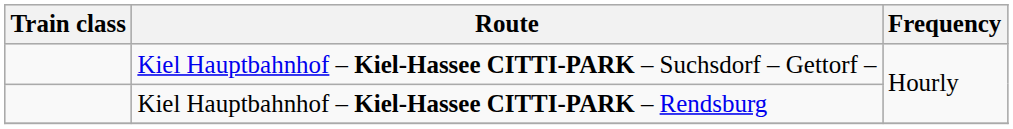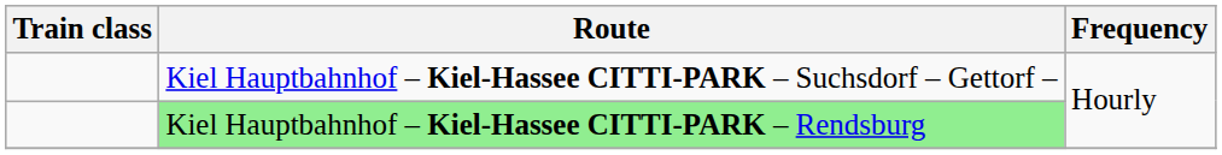Kiel Hauptbahnhof – Kiel-Hassee CITTI-PARK – Rendsburg | Route: no background -> lightgreen background
